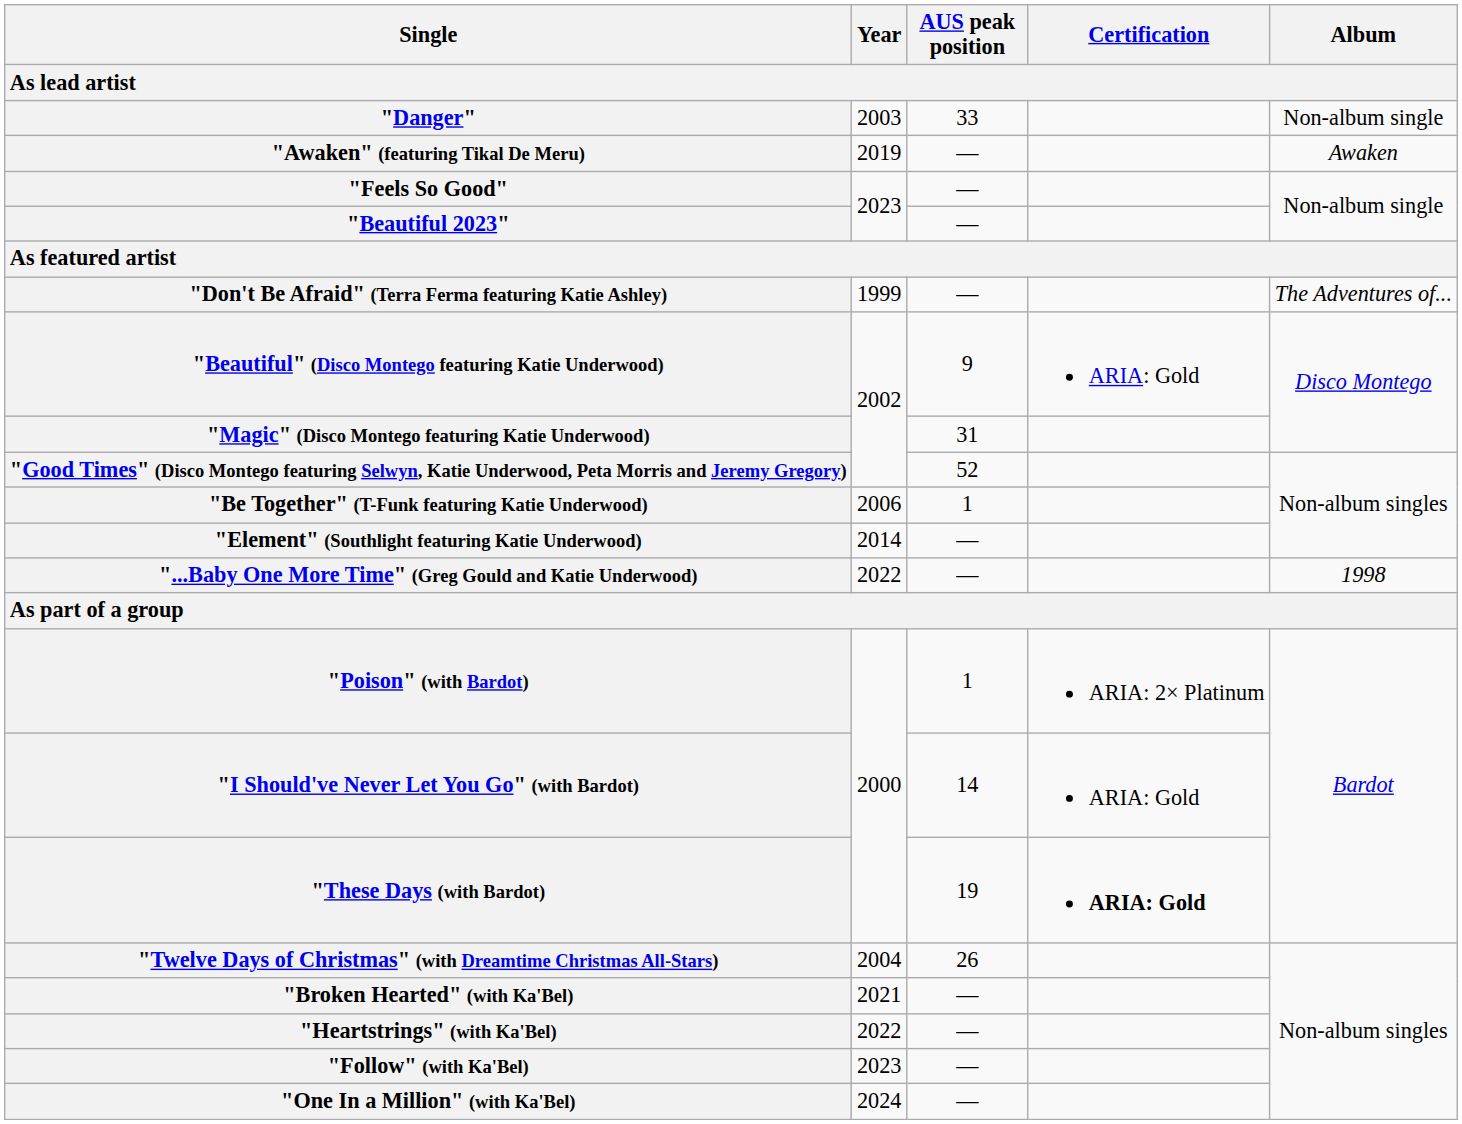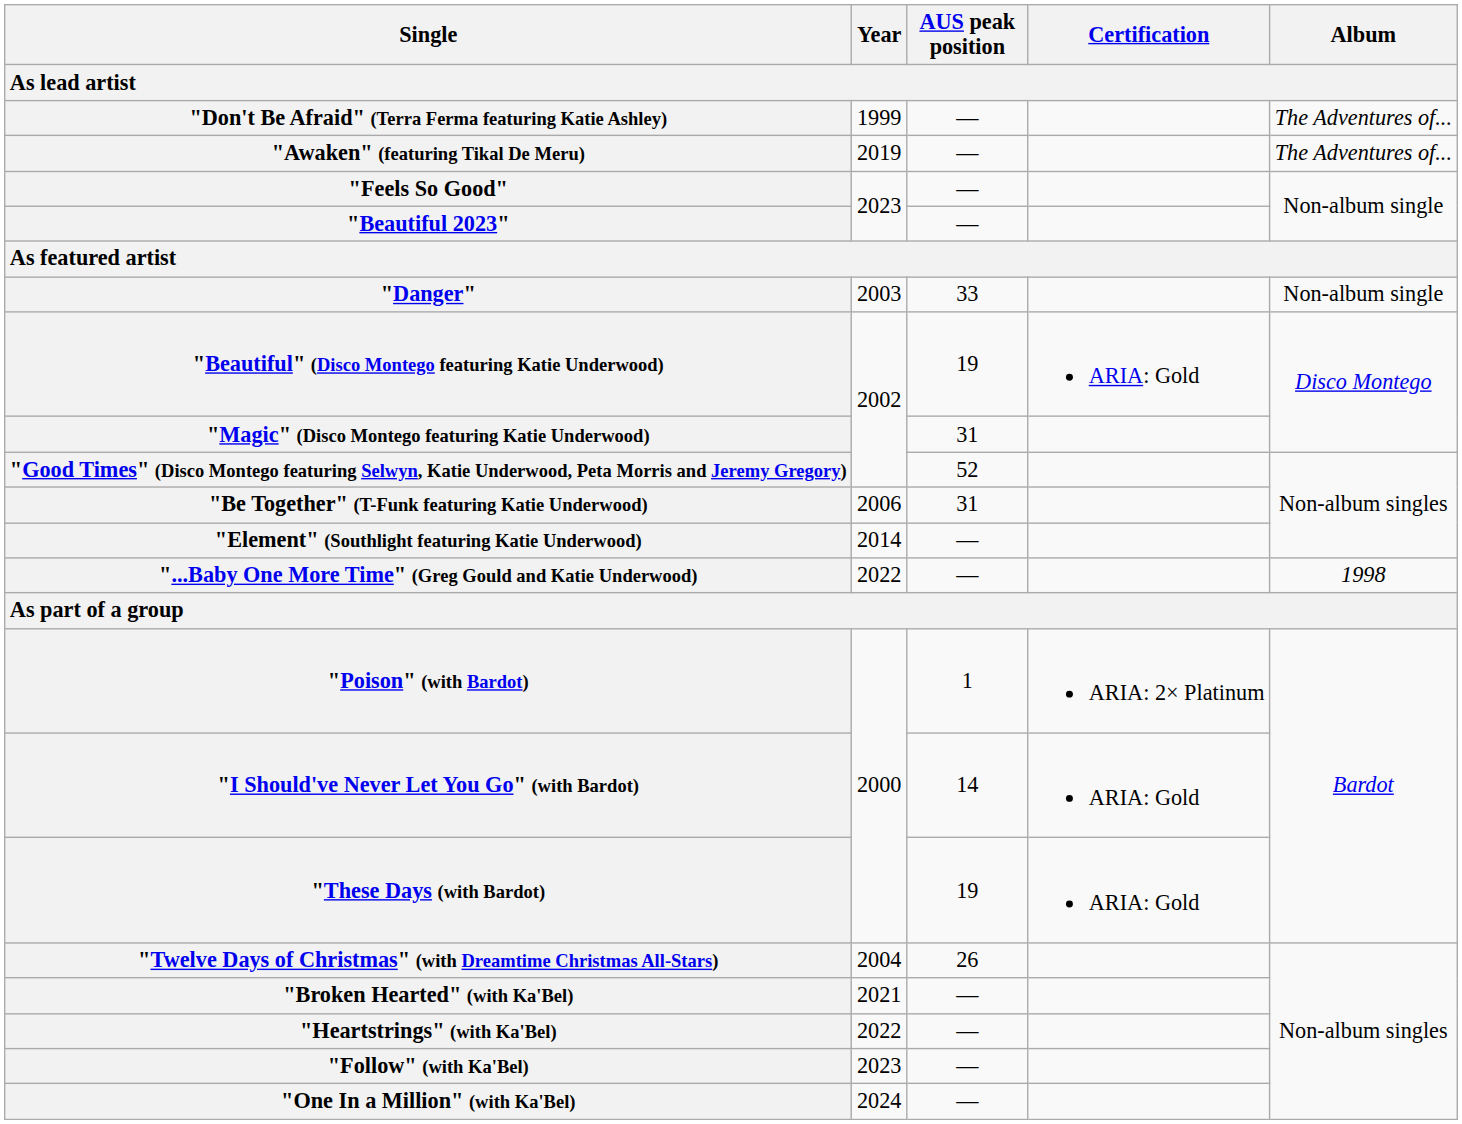rows swapped: "Danger" <-> "Don't Be Afraid" (Terra Ferma featuring Katie Ashley)
"Awaken" (featuring Tikal De Meru) | Album: Awaken -> The Adventures of...
"Beautiful" (Disco Montego featuring Katie Underwood) | AUS peak position: 9 -> 19
"Be Together" (T-Funk featuring Katie Underwood) | AUS peak position: 1 -> 31
"These Days (with Bardot) | Certification: bold -> normal
